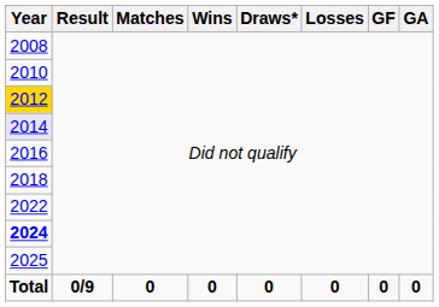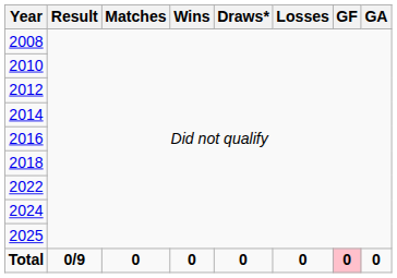2012 | Year: gold background -> no background
2014 | Year: lavender background -> no background
2024 | Year: bold -> normal
Total | GF: no background -> pink background
